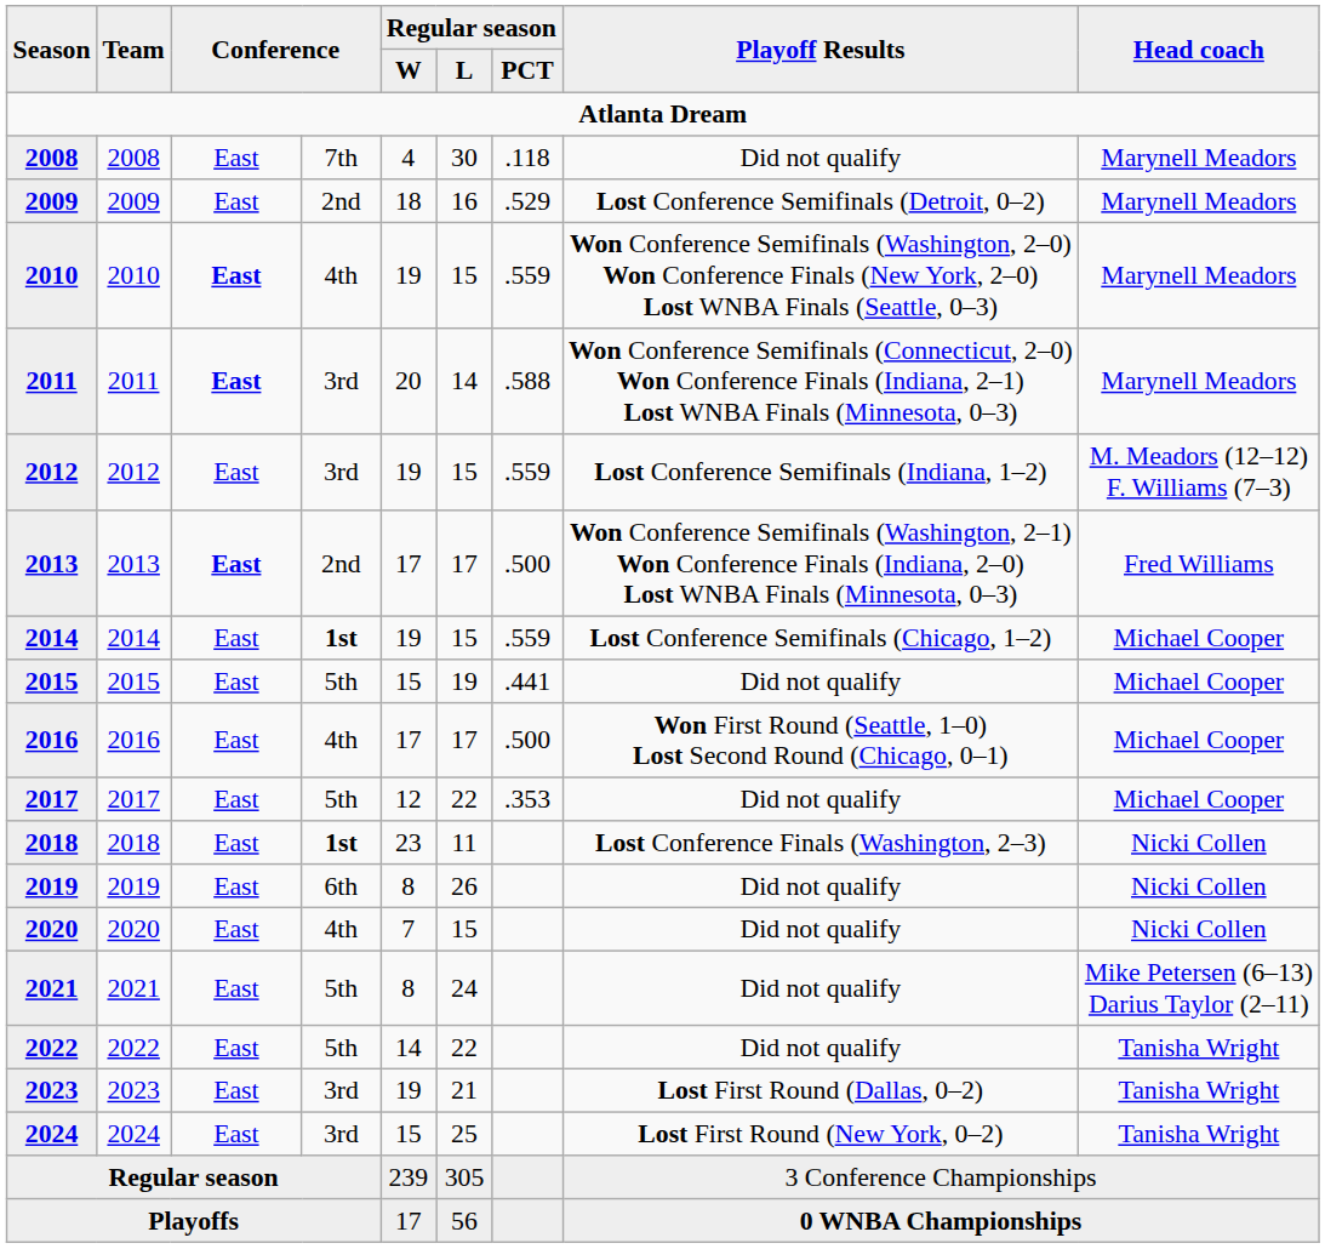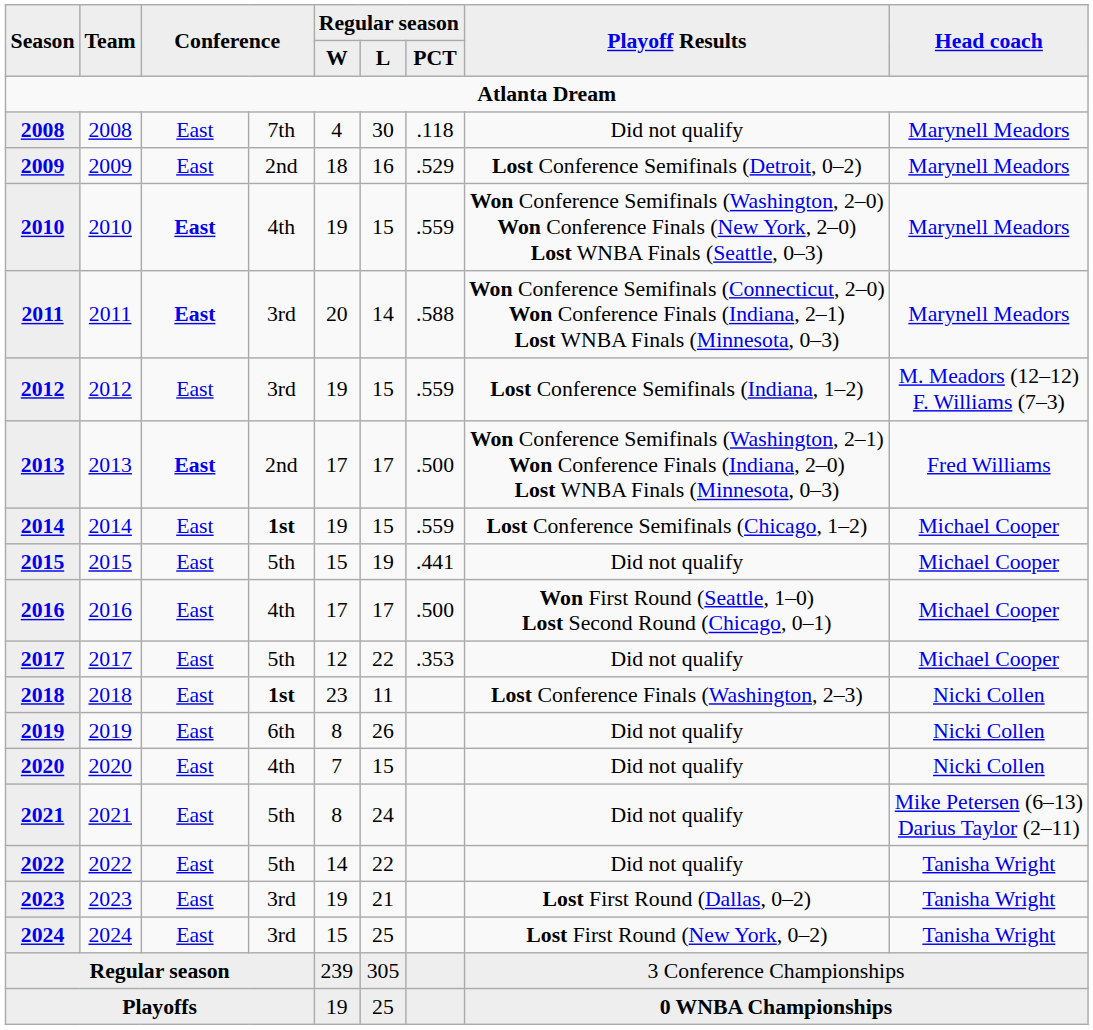Playoffs | Regular season / W: 17 -> 19
Playoffs | Regular season / L: 56 -> 25
